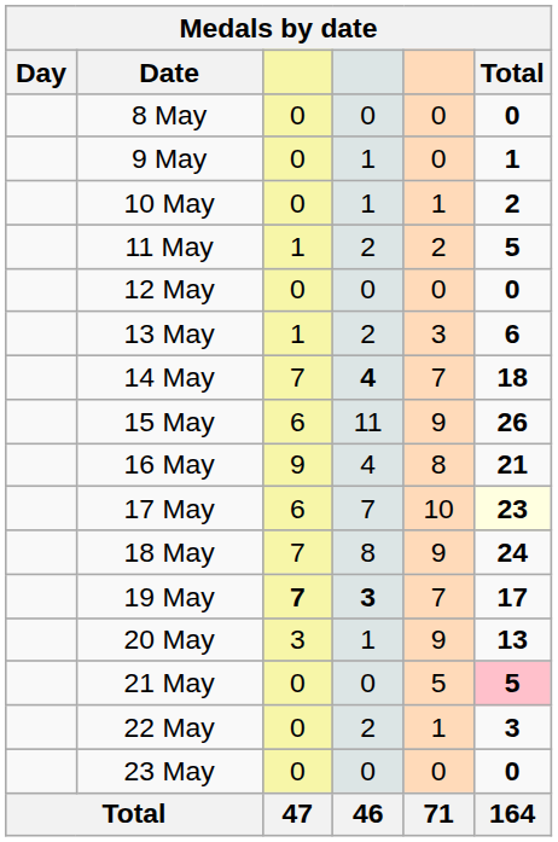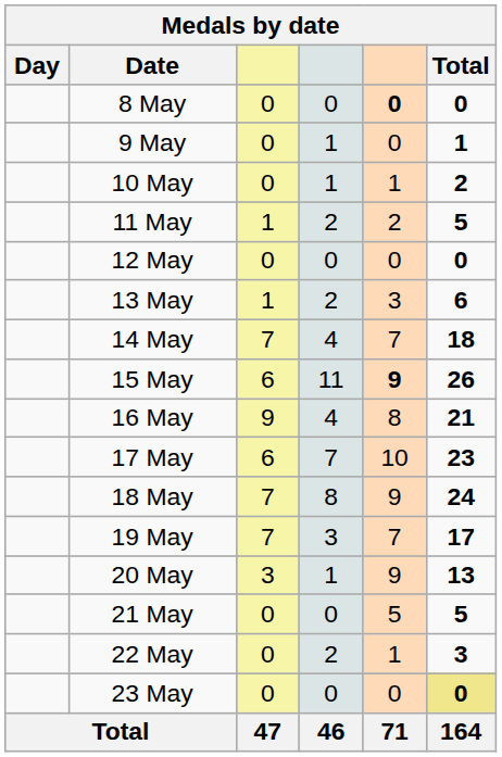8 May | column 5: normal -> bold
14 May | column 4: bold -> normal
15 May | column 5: normal -> bold
17 May | Total: lightyellow background -> no background
19 May | column 3: bold -> normal
19 May | column 4: bold -> normal
21 May | Total: pink background -> no background
23 May | Total: no background -> khaki background
